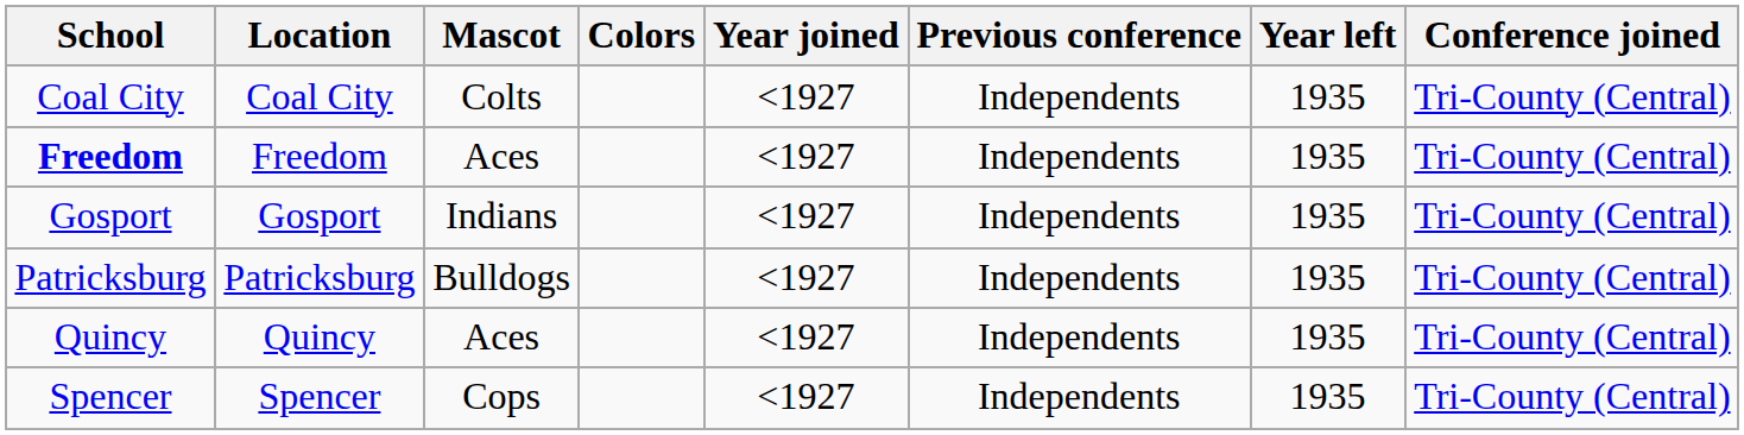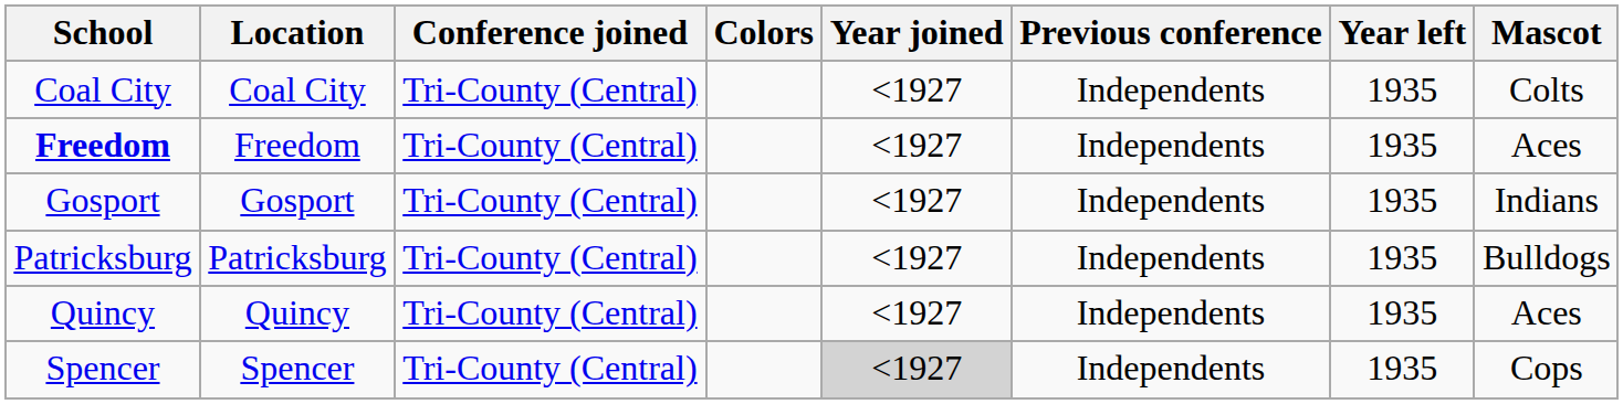columns swapped: Mascot <-> Conference joined
row 7 | Year joined: no background -> lightgrey background
